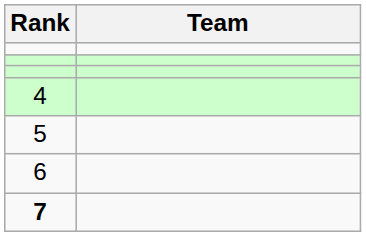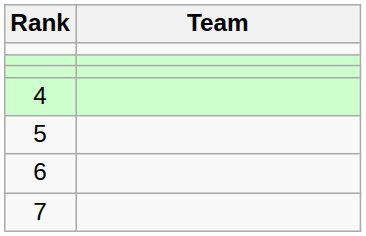row 8 | Rank: bold -> normal
